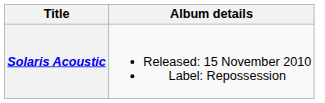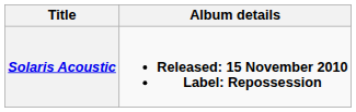Solaris Acoustic | Album details: normal -> bold
